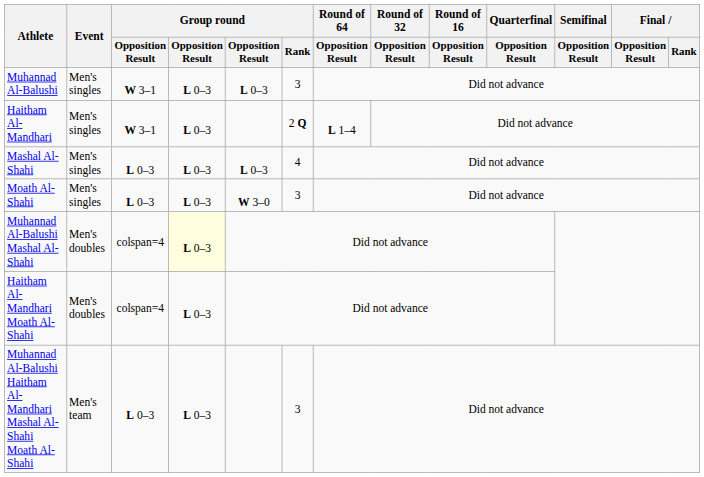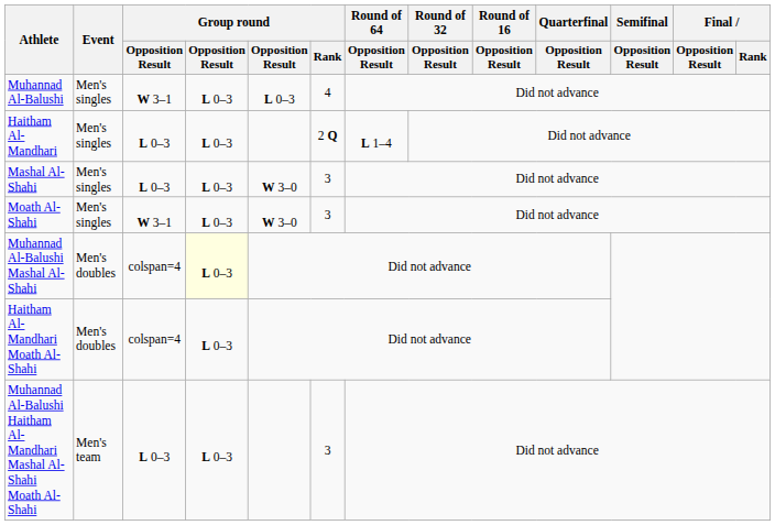Muhannad Al-Balushi | Group round / Rank: 3 -> 4
Haitham Al-Mandhari | column 3: W 3–1 -> L 0–3
Mashal Al-Shahi | column 5: L 0–3 -> W 3–0
Mashal Al-Shahi | Group round / Rank: 4 -> 3
Moath Al-Shahi | column 3: L 0–3 -> W 3–1
